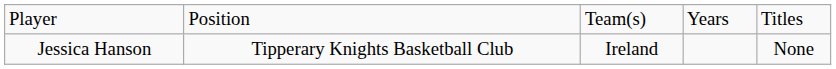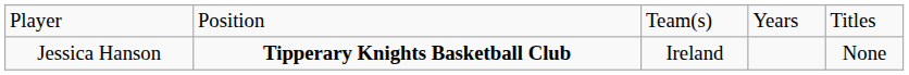Jessica Hanson | column 2: normal -> bold
